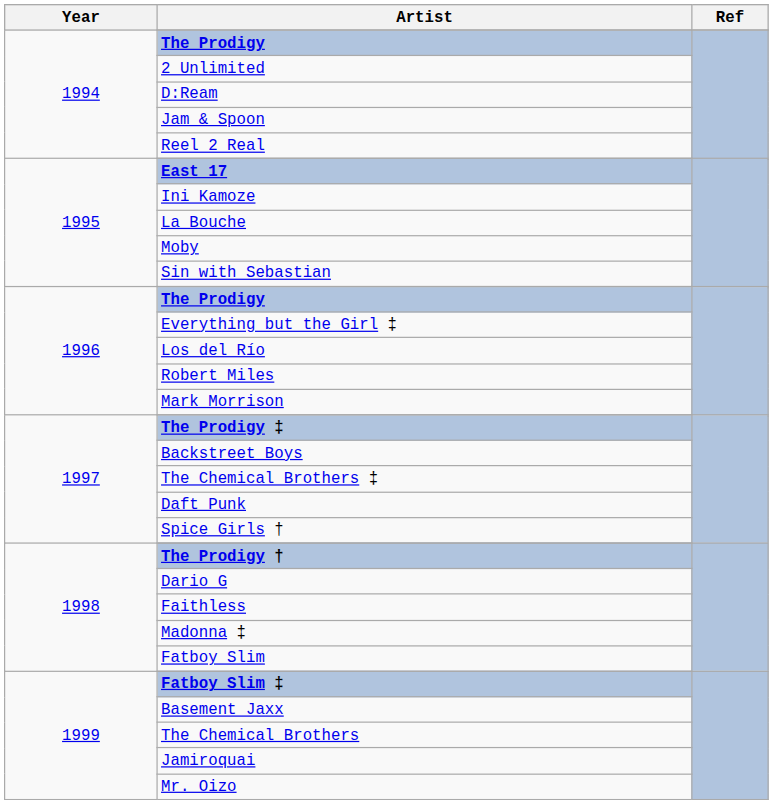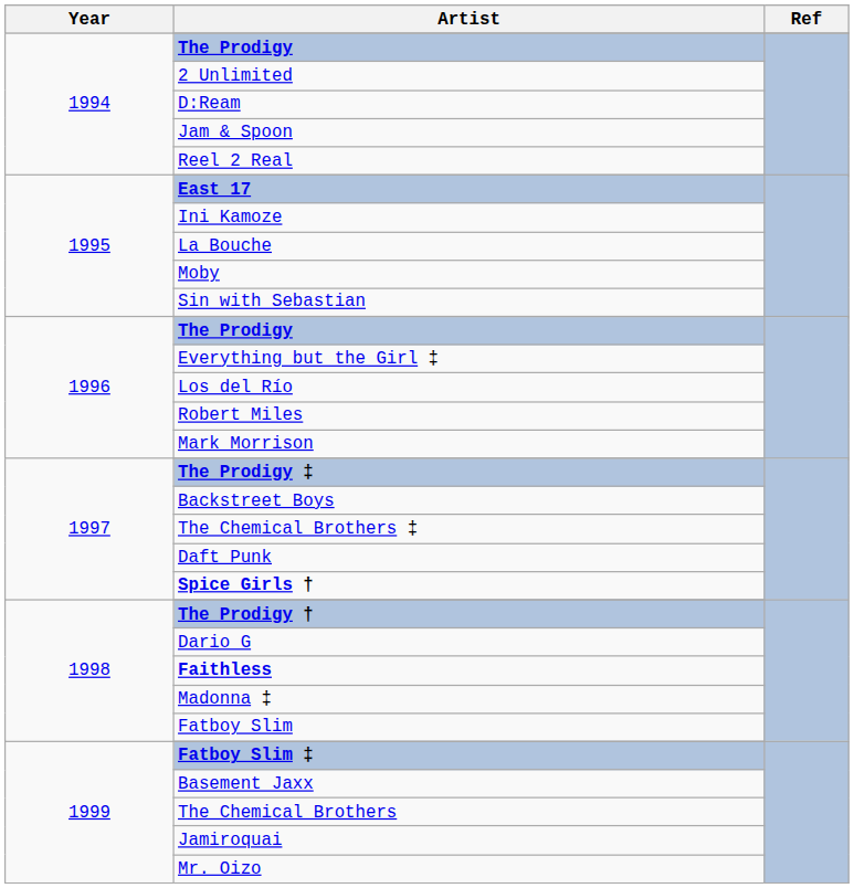Spice Girls † | Artist: normal -> bold
Faithless | Artist: normal -> bold
